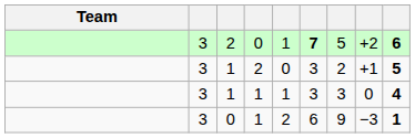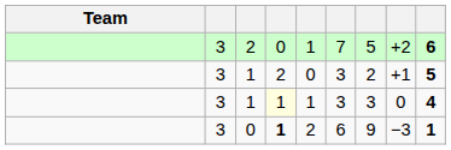row 2 | column 6: bold -> normal
row 4 | column 4: no background -> lightyellow background
row 5 | column 4: normal -> bold
